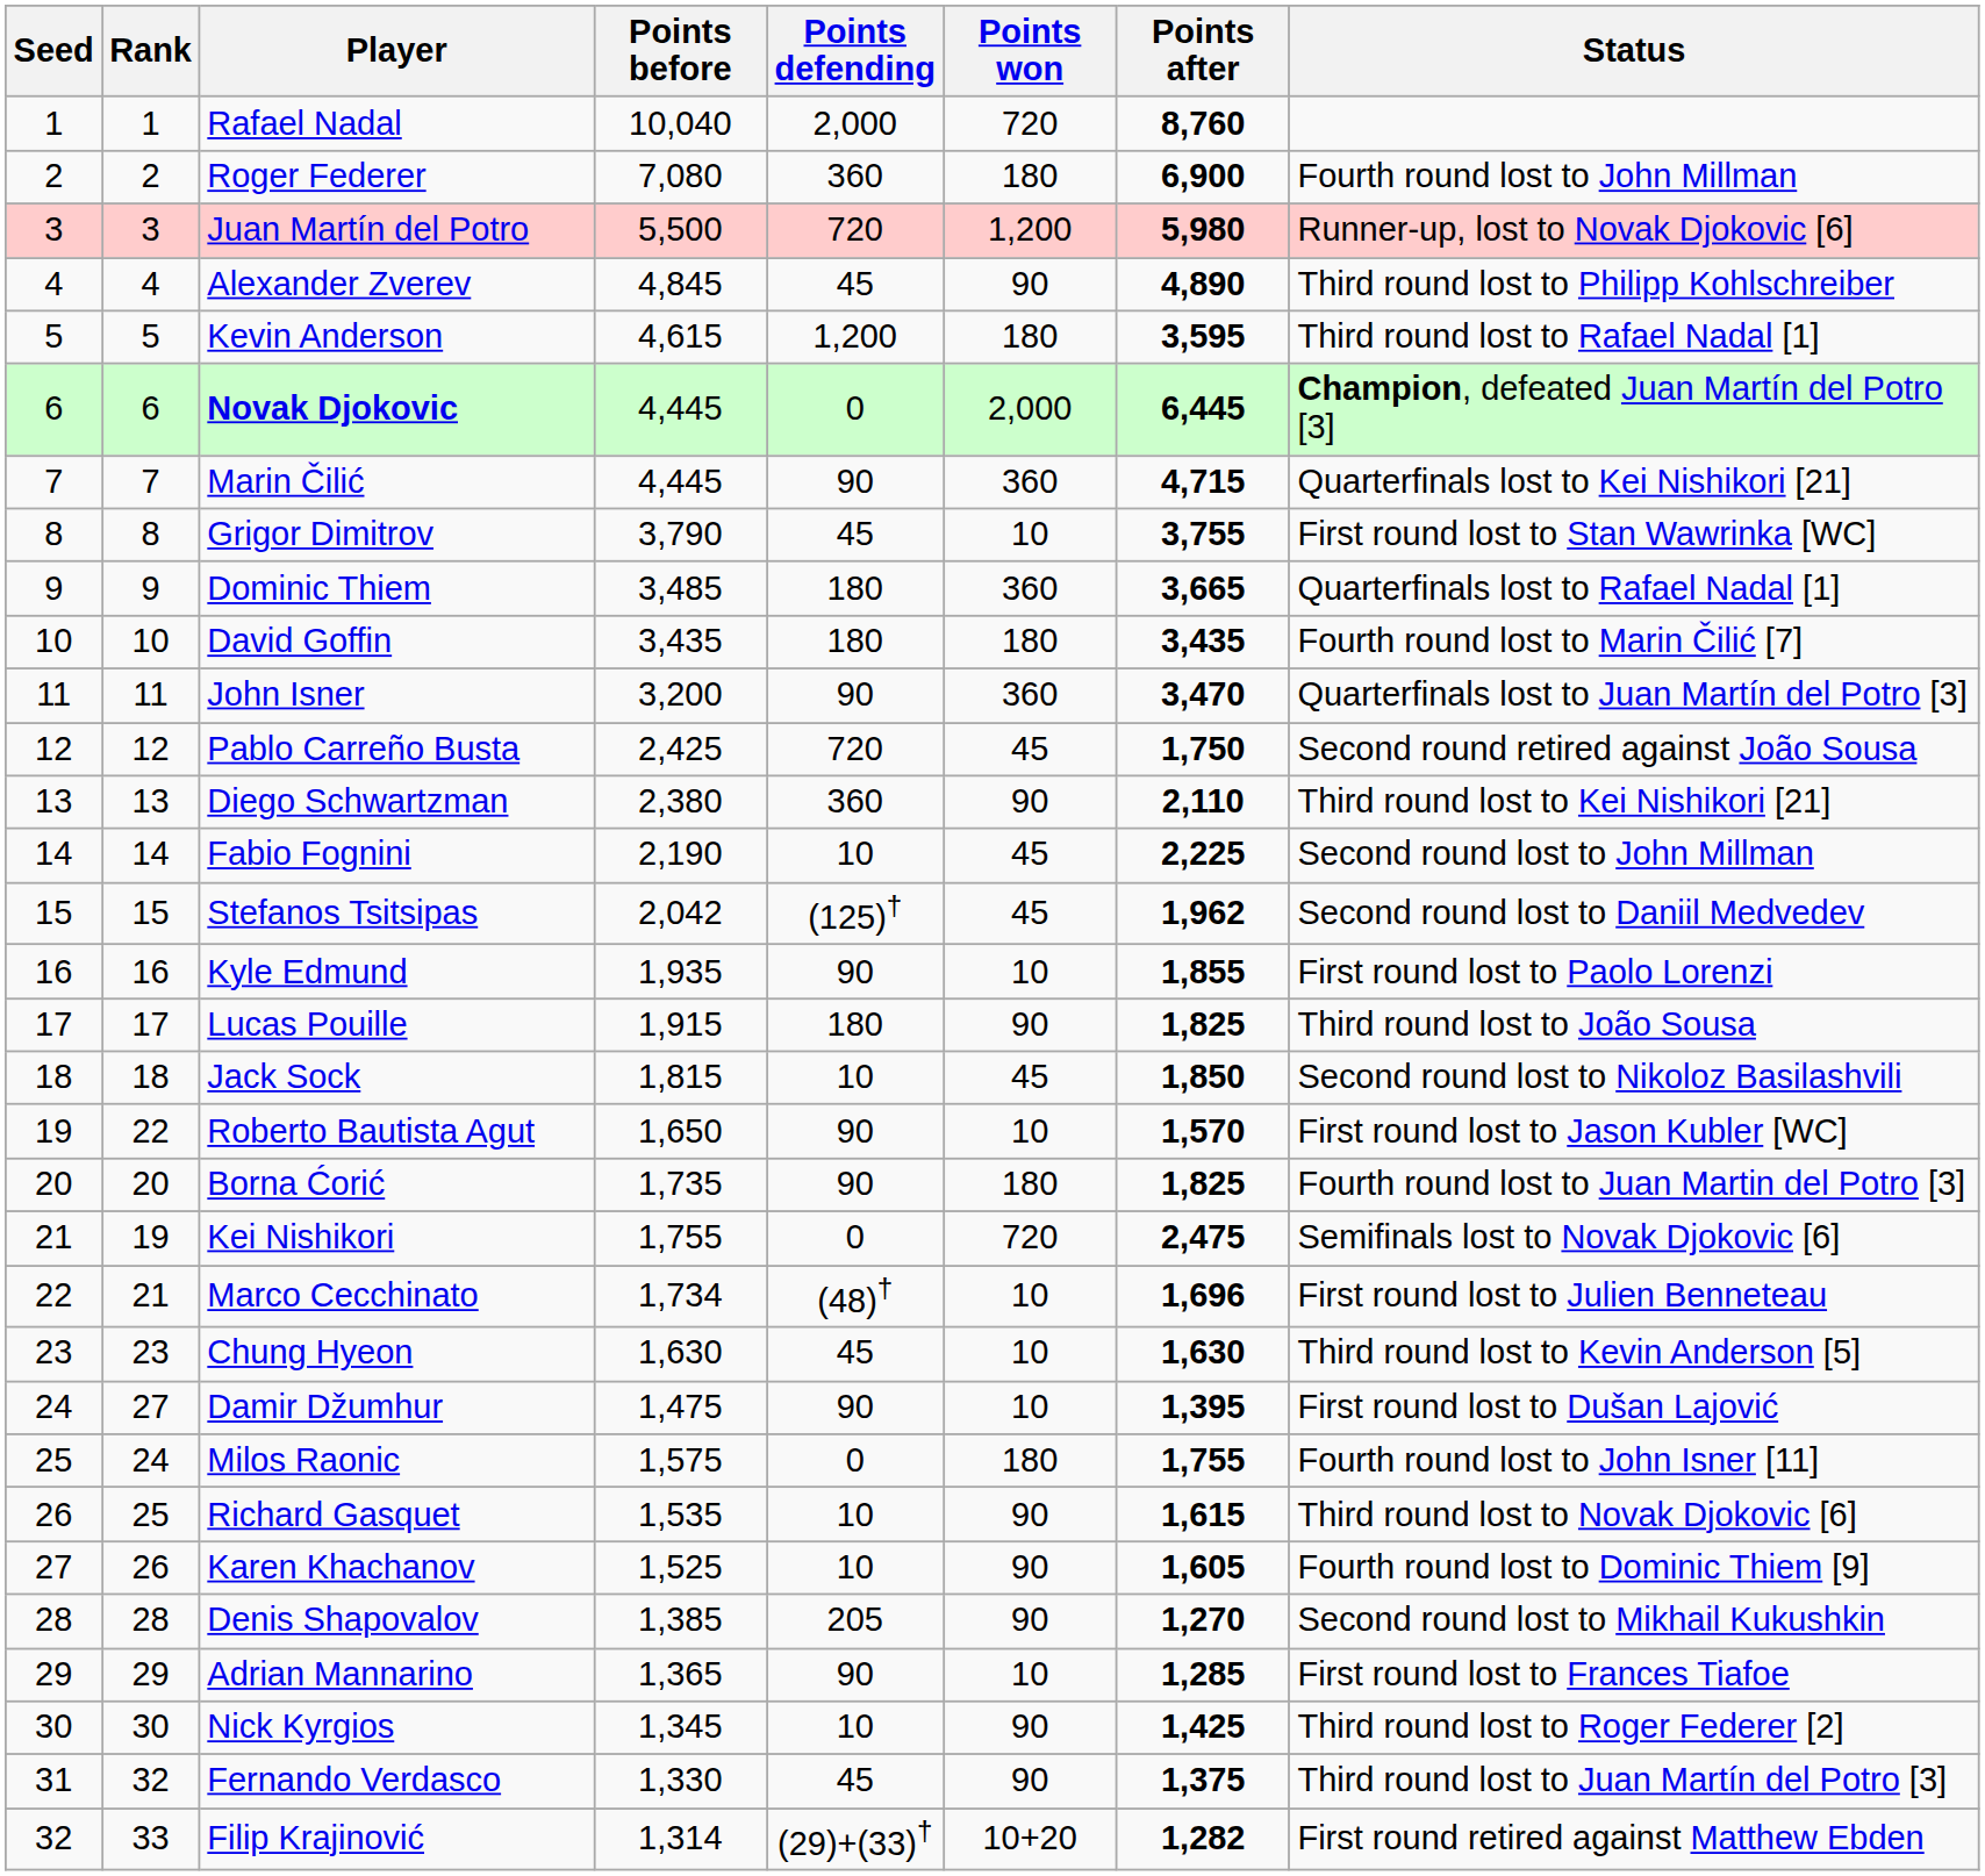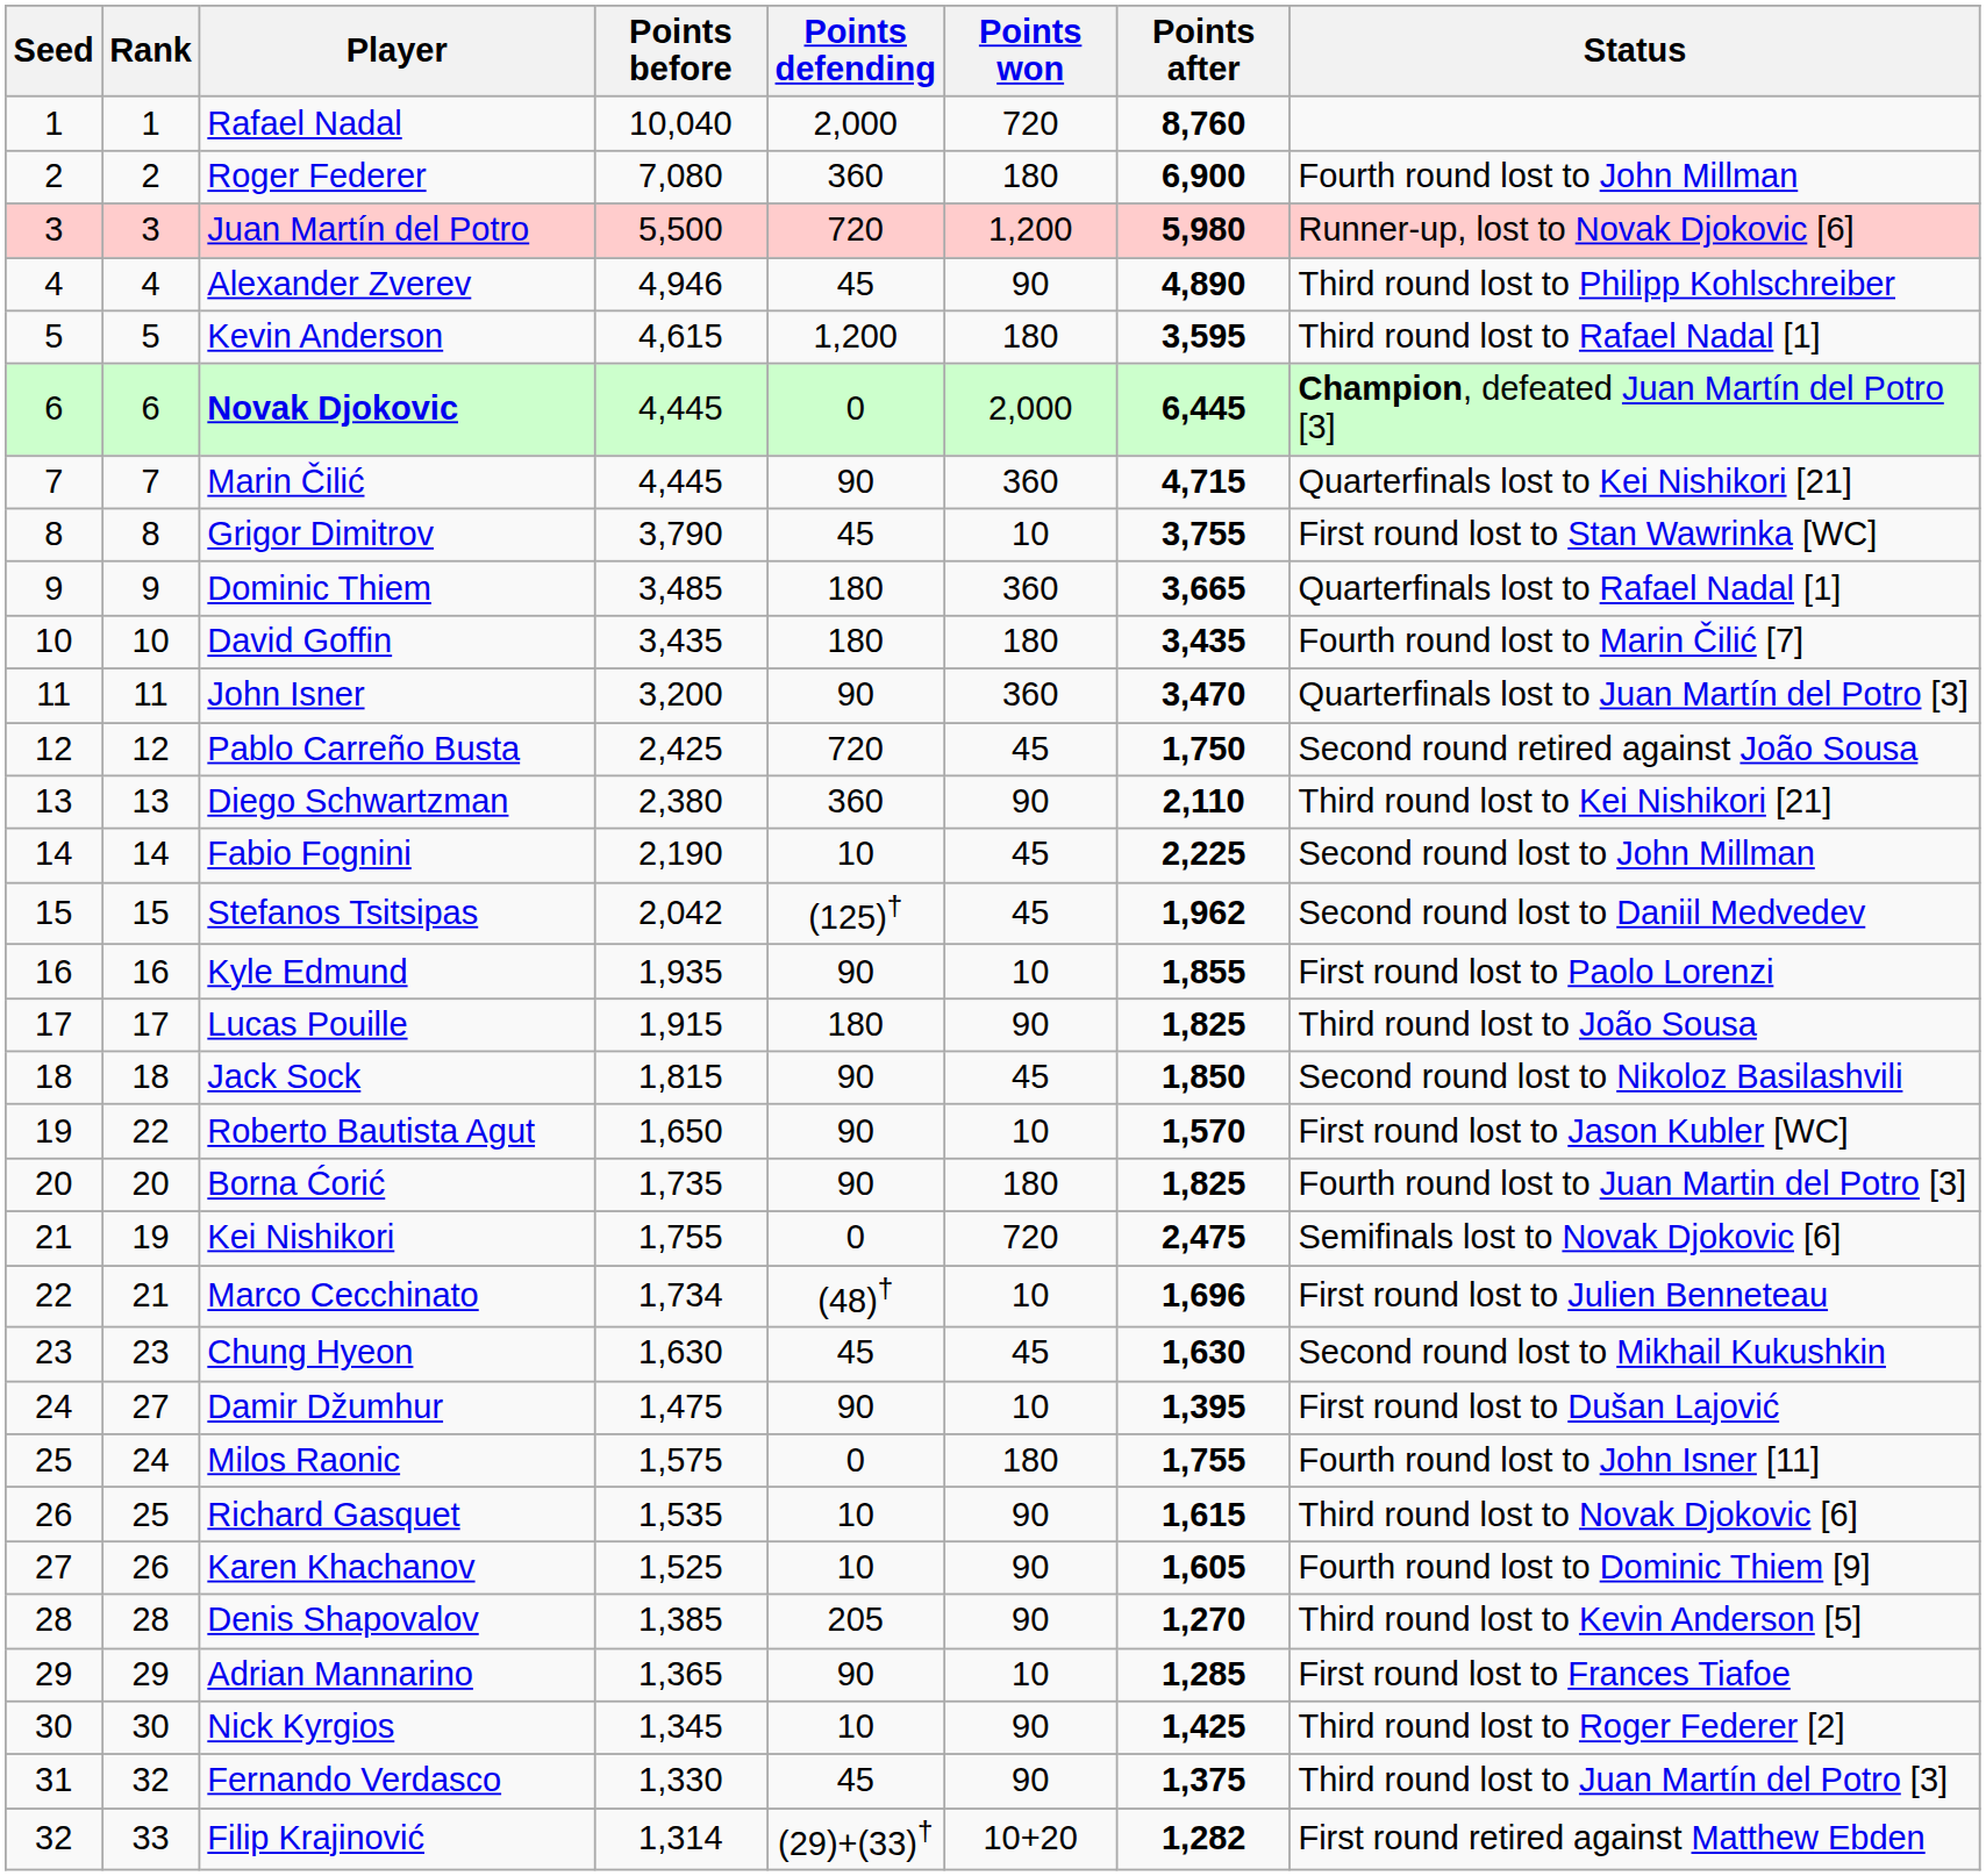Alexander Zverev | Points before: 4,845 -> 4,946
Jack Sock | Points defending: 10 -> 90
Chung Hyeon | Points won: 10 -> 45
Chung Hyeon | Status: Third round lost to Kevin Anderson [5] -> Second round lost to Mikhail Kukushkin
Denis Shapovalov | Status: Second round lost to Mikhail Kukushkin -> Third round lost to Kevin Anderson [5]
